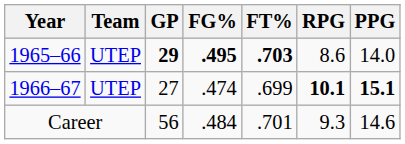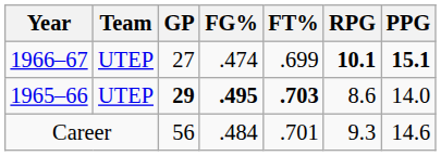rows swapped: 1965–66 <-> 1966–67
